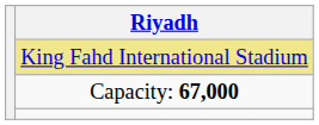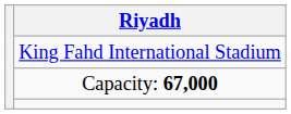King Fahd International Stadium | Riyadh: khaki background -> no background
